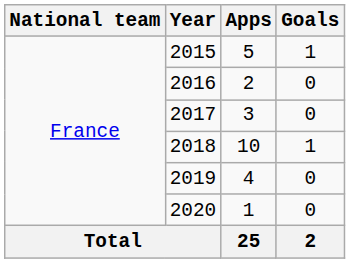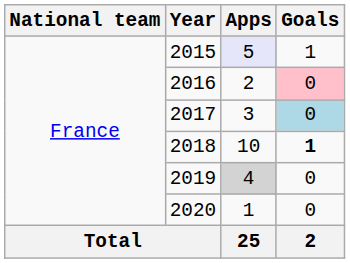2015 | Apps: no background -> lavender background
2016 | Goals: no background -> pink background
2017 | Goals: no background -> lightblue background
2018 | Goals: normal -> bold
2019 | Apps: no background -> lightgrey background
